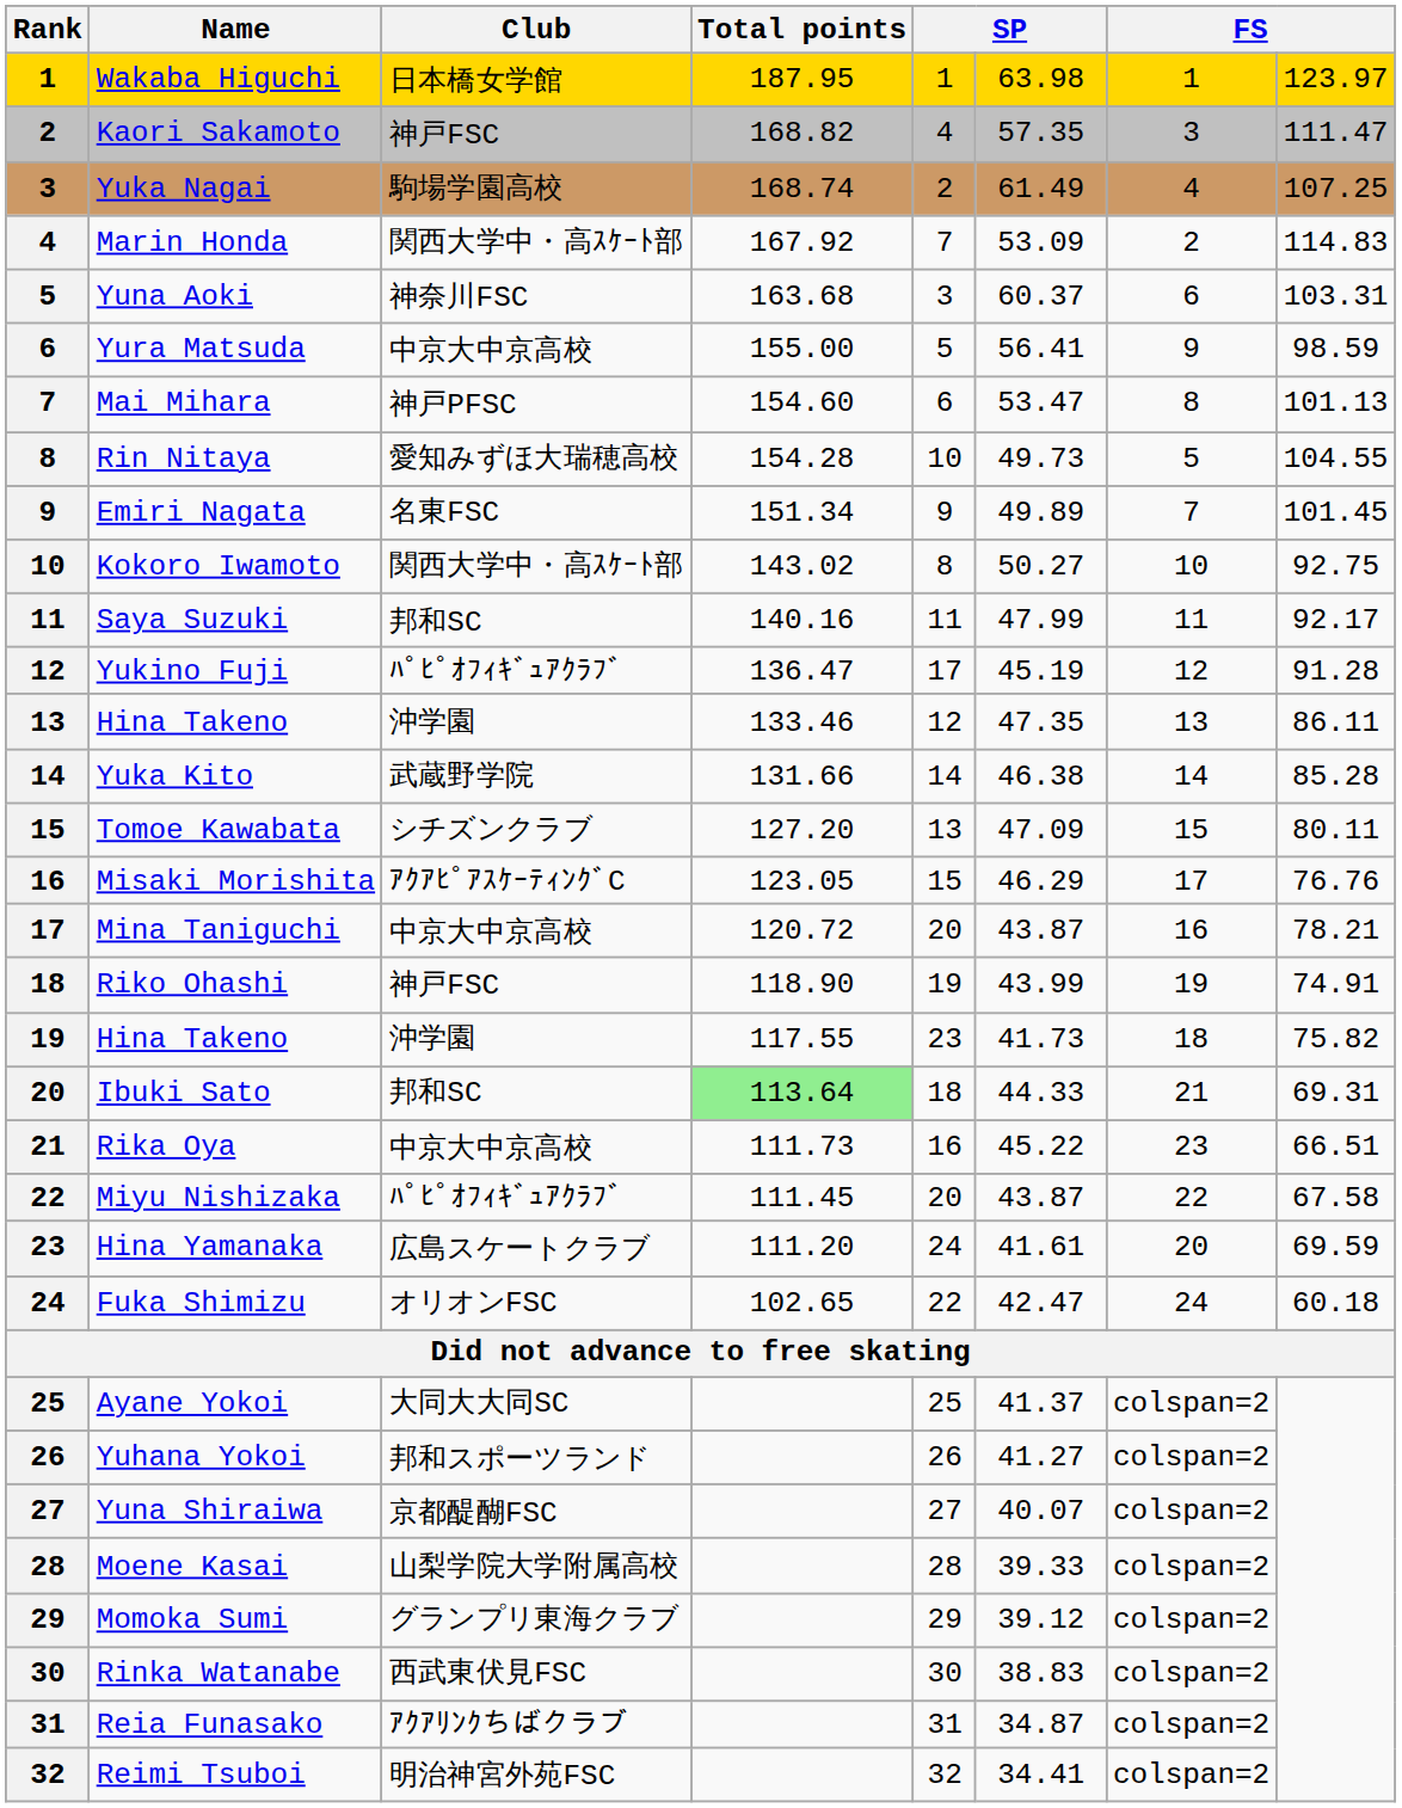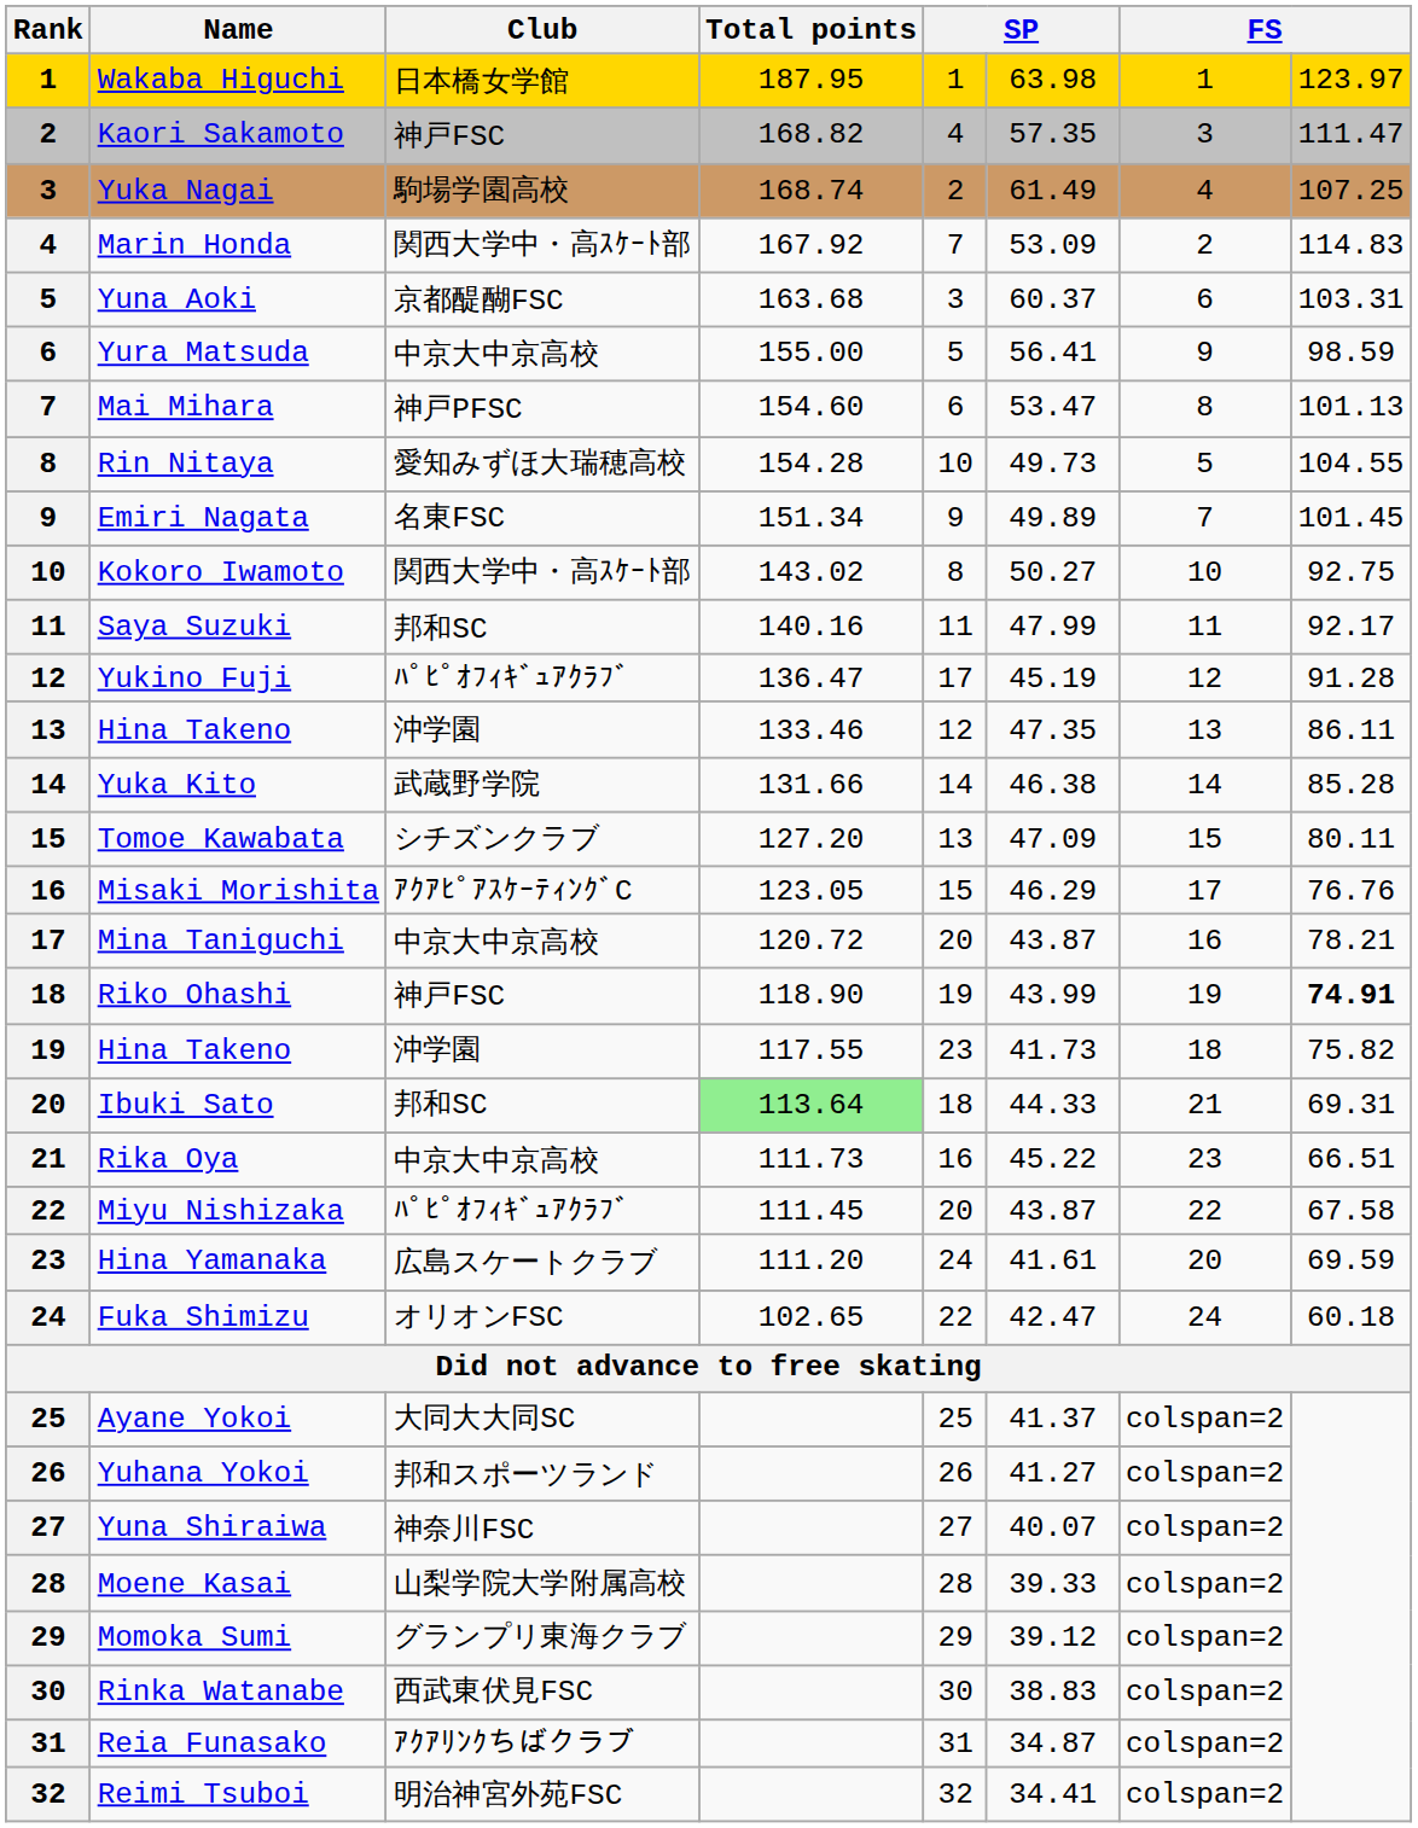Yuna Aoki | Club: 神奈川FSC -> 京都醍醐FSC
Riko Ohashi | column 8: normal -> bold
Yuna Shiraiwa | Club: 京都醍醐FSC -> 神奈川FSC
